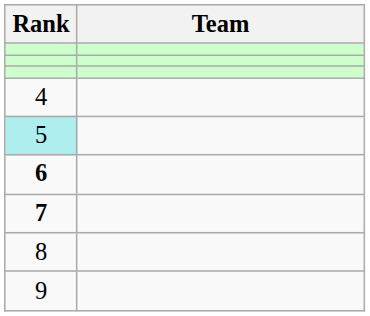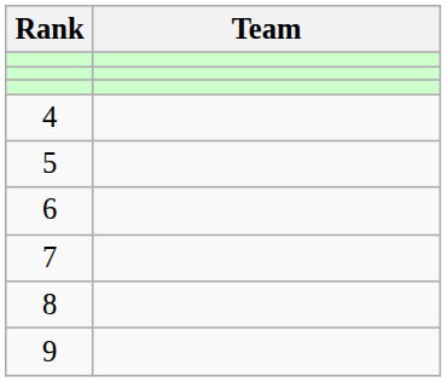row 6 | Rank: paleturquoise background -> no background
row 7 | Rank: bold -> normal
row 8 | Rank: bold -> normal
